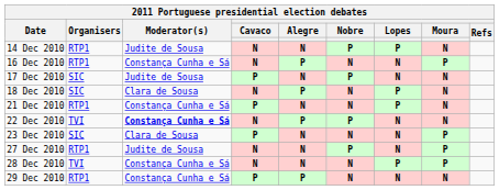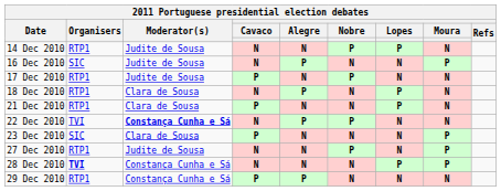16 Dec 2010 | Organisers: RTP1 -> SIC
16 Dec 2010 | Moderator(s): Constança Cunha e Sá -> Judite de Sousa
17 Dec 2010 | Organisers: SIC -> RTP1
18 Dec 2010 | Organisers: SIC -> RTP1
21 Dec 2010 | Moderator(s): Constança Cunha e Sá -> Clara de Sousa
28 Dec 2010 | Organisers: normal -> bold
